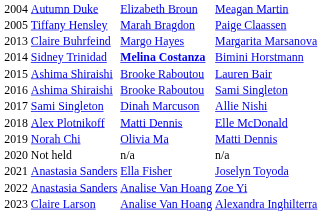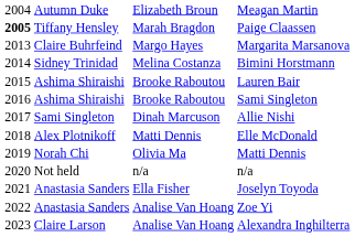Paige Claassen | column 1: normal -> bold
Bimini Horstmann | column 3: bold -> normal
